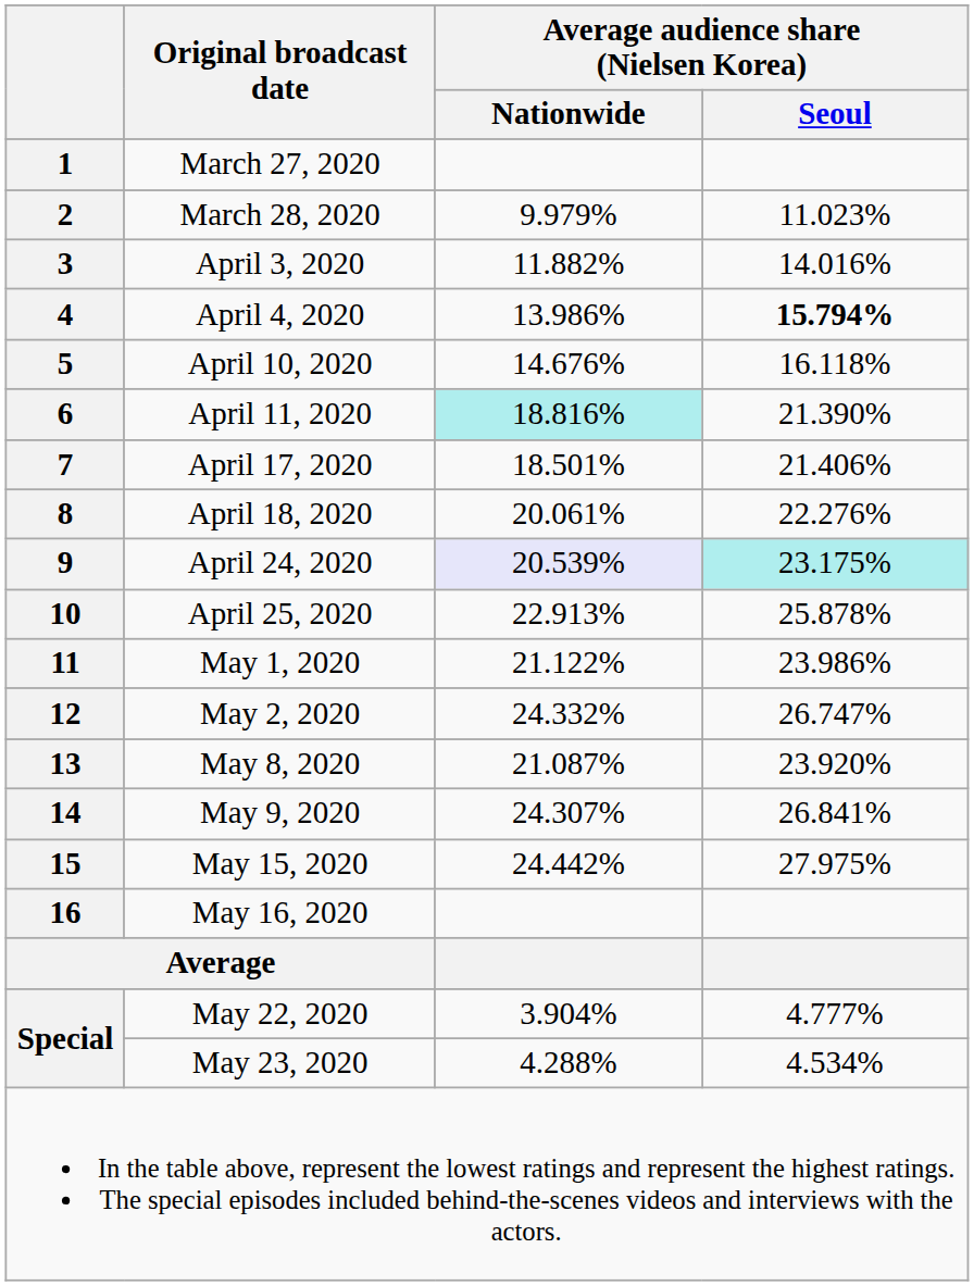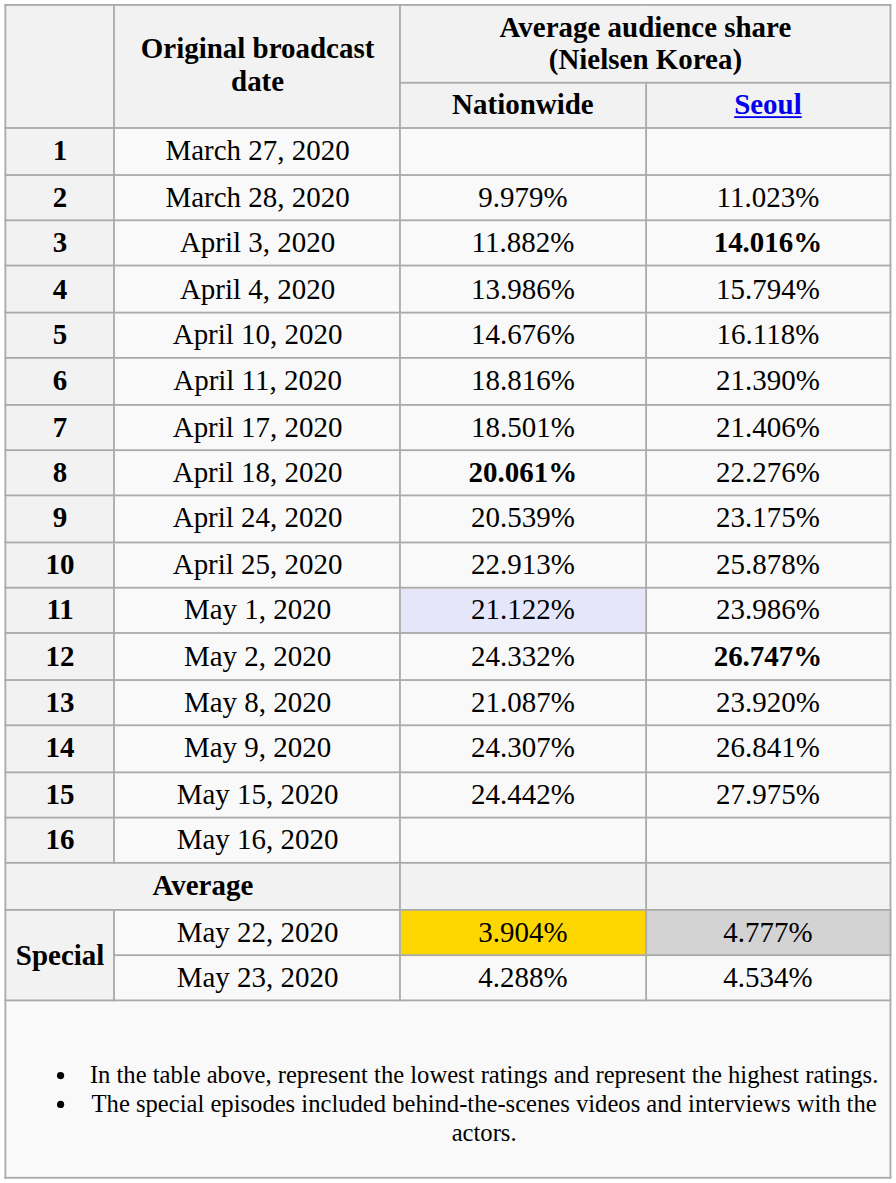3 | Average audience share (Nielsen Korea) / Seoul: normal -> bold
4 | Average audience share (Nielsen Korea) / Seoul: bold -> normal
6 | Average audience share (Nielsen Korea) / Nationwide: paleturquoise background -> no background
8 | Average audience share (Nielsen Korea) / Nationwide: normal -> bold
9 | Average audience share (Nielsen Korea) / Nationwide: lavender background -> no background
9 | Average audience share (Nielsen Korea) / Seoul: paleturquoise background -> no background
11 | Average audience share (Nielsen Korea) / Nationwide: no background -> lavender background
12 | Average audience share (Nielsen Korea) / Seoul: normal -> bold
Special / May 22, 2020 | Average audience share (Nielsen Korea) / Nationwide: no background -> gold background
Special / May 22, 2020 | Average audience share (Nielsen Korea) / Seoul: no background -> lightgrey background
